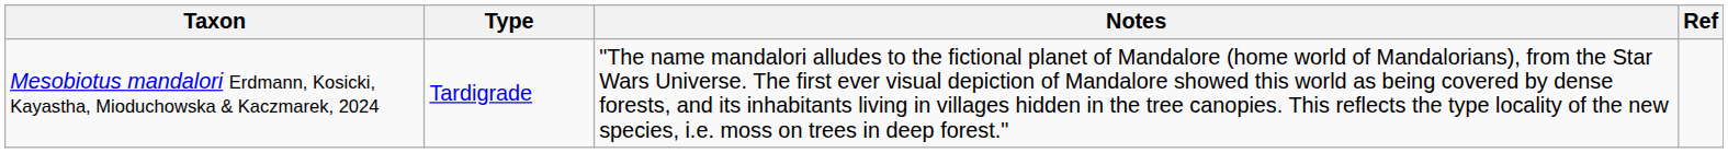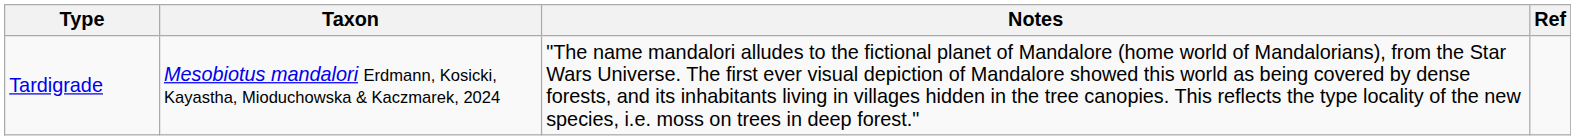columns swapped: Taxon <-> Type
